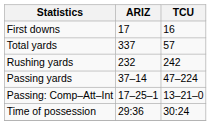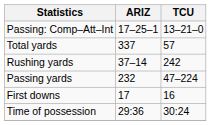rows swapped: First downs <-> Passing: Comp–Att–Int
Rushing yards | ARIZ: 232 -> 37–14
Passing yards | ARIZ: 37–14 -> 232
